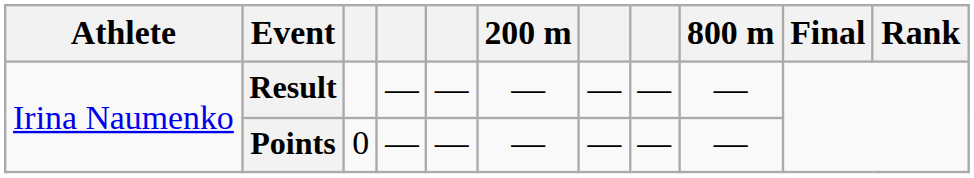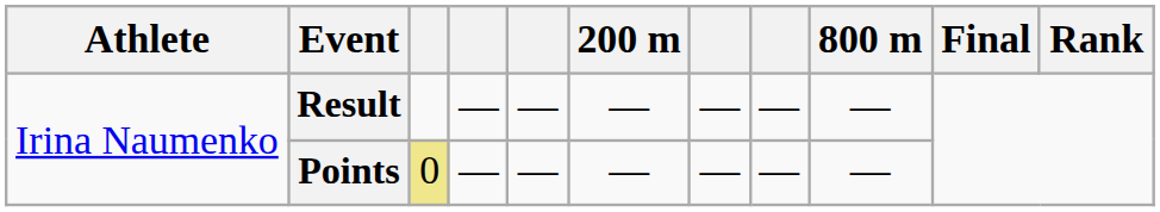Points | column 3: no background -> khaki background
